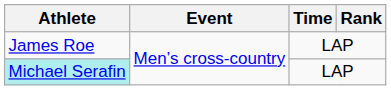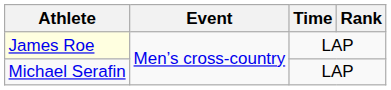James Roe | Athlete: no background -> lightyellow background
Michael Serafin | Athlete: paleturquoise background -> no background
